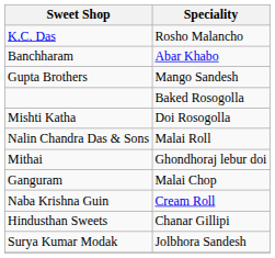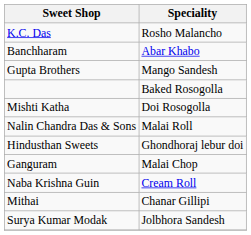row 8 | Sweet Shop: Mithai -> Hindusthan Sweets
row 11 | Sweet Shop: Hindusthan Sweets -> Mithai
